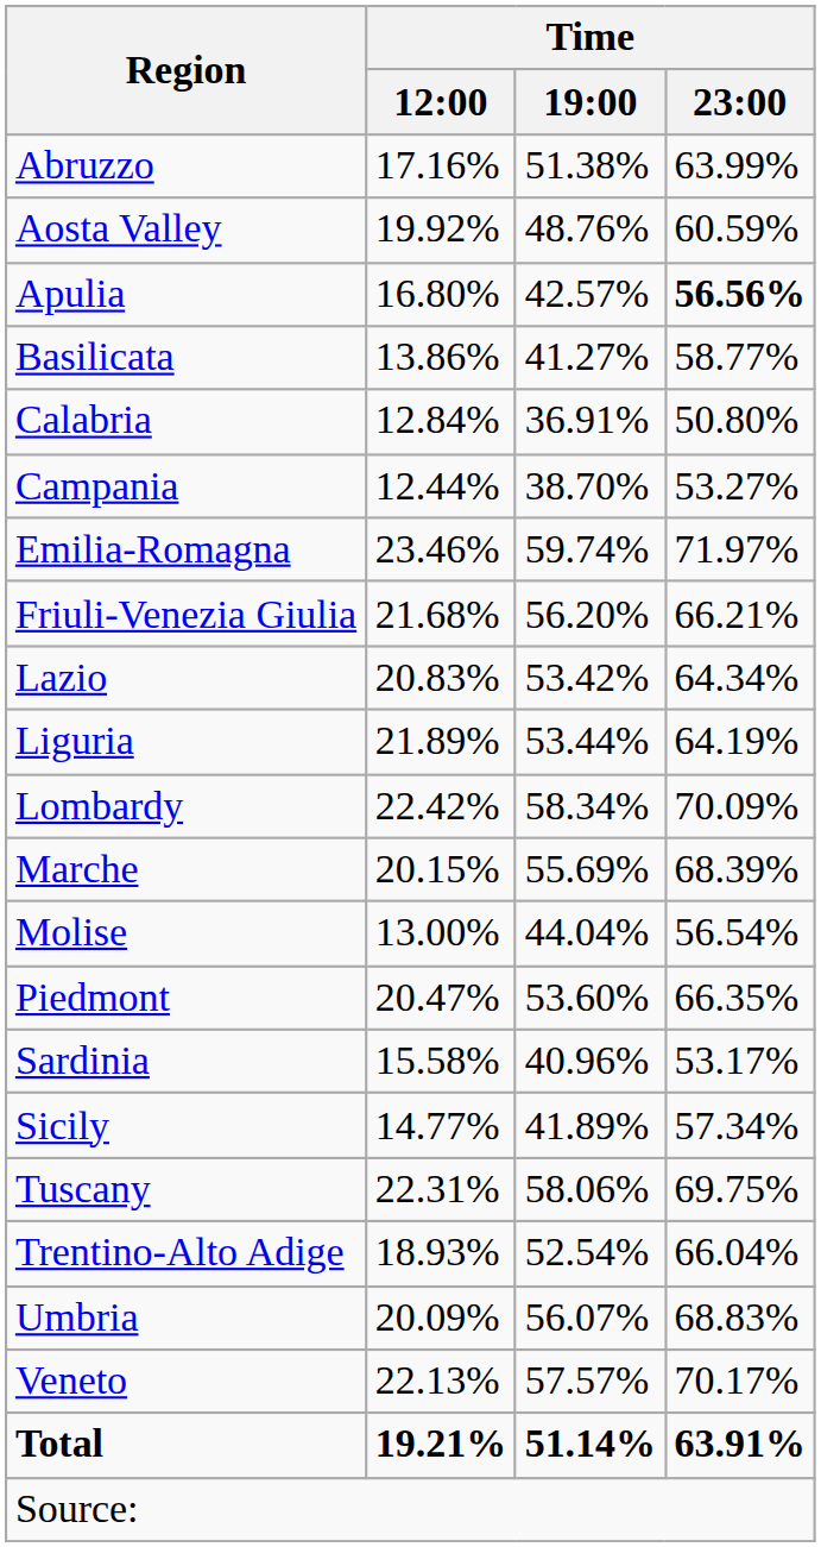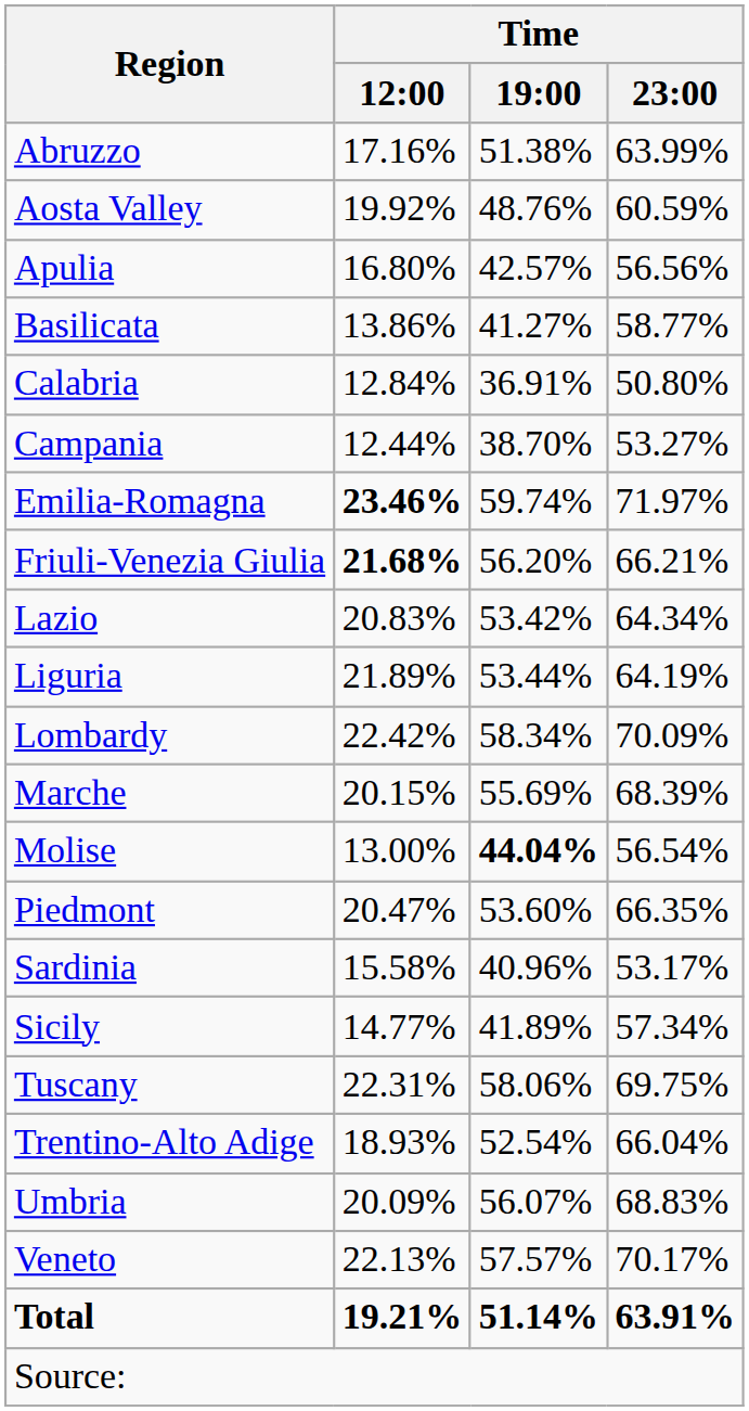Apulia | Time / 23:00: bold -> normal
Emilia-Romagna | Time / 12:00: normal -> bold
Friuli-Venezia Giulia | Time / 12:00: normal -> bold
Molise | Time / 19:00: normal -> bold
